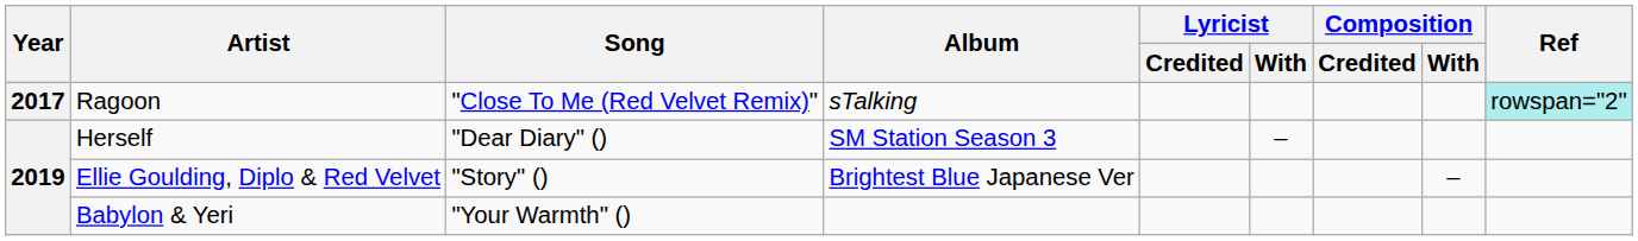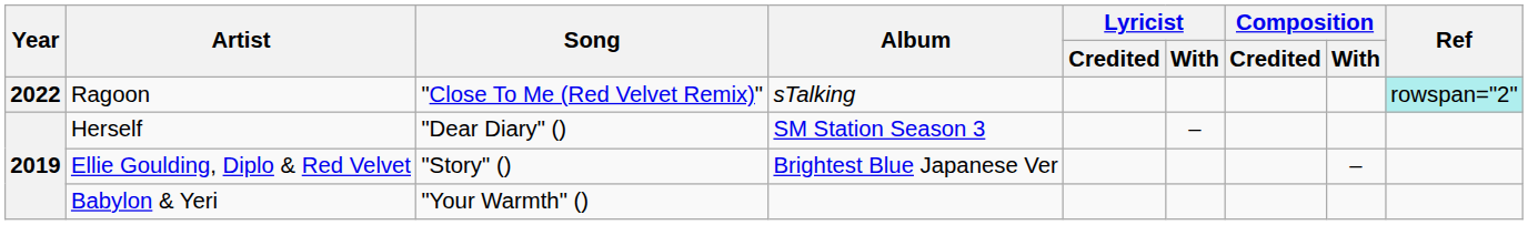Ragoon | Year: 2017 -> 2022
